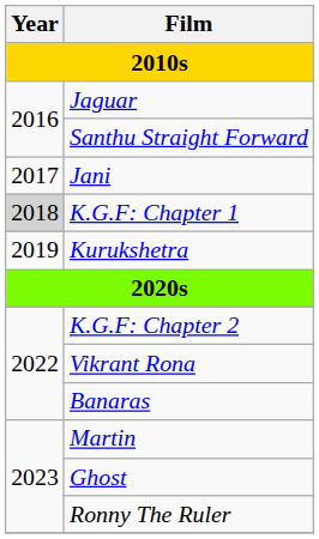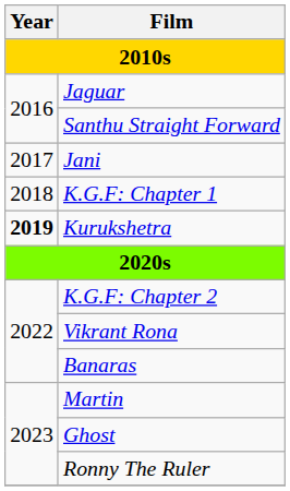K.G.F: Chapter 1 | Year: lightgrey background -> no background
Kurukshetra | Year: normal -> bold
